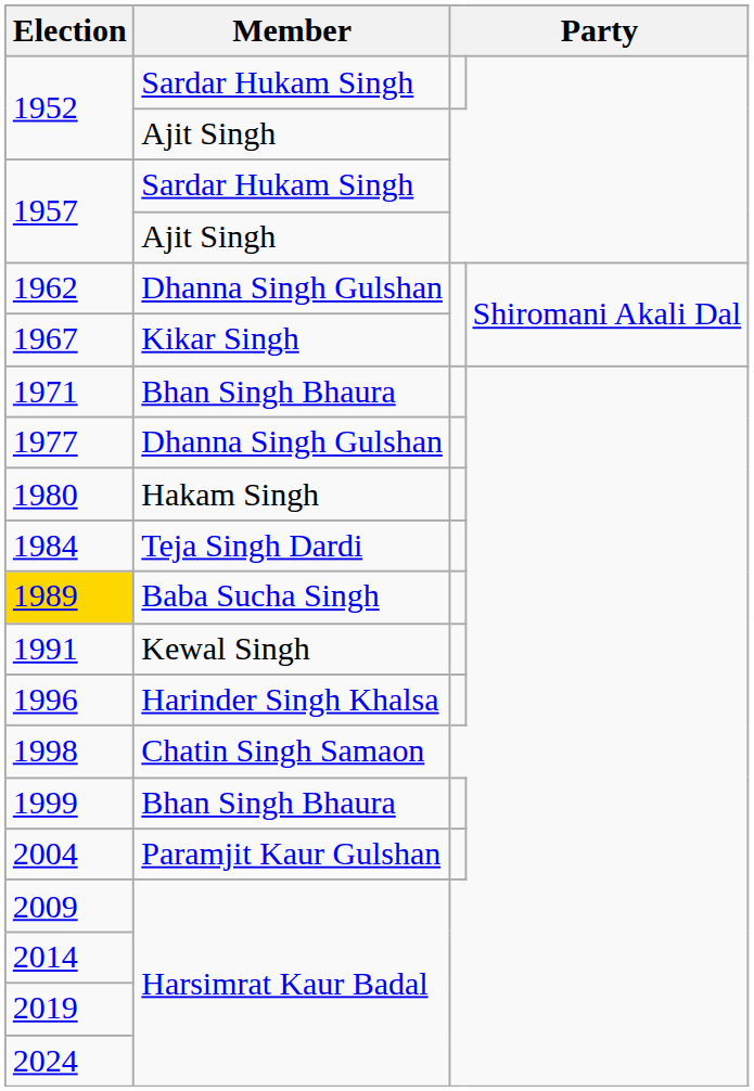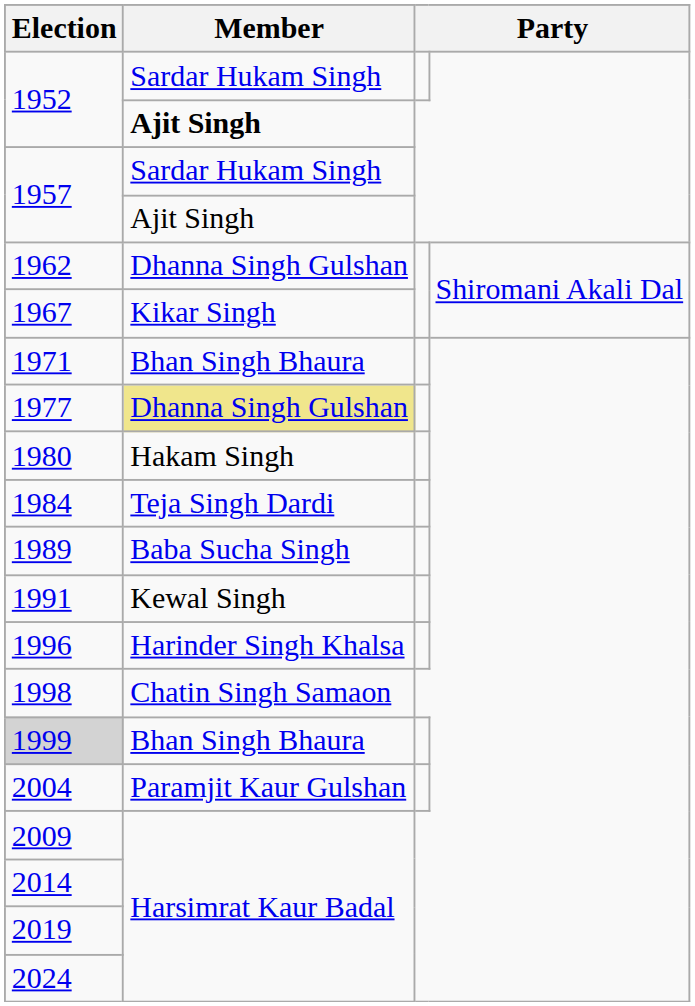1952 / Ajit Singh | Member: normal -> bold
1977 | Member: no background -> khaki background
1989 | Election: gold background -> no background
1999 | Election: no background -> lightgrey background
